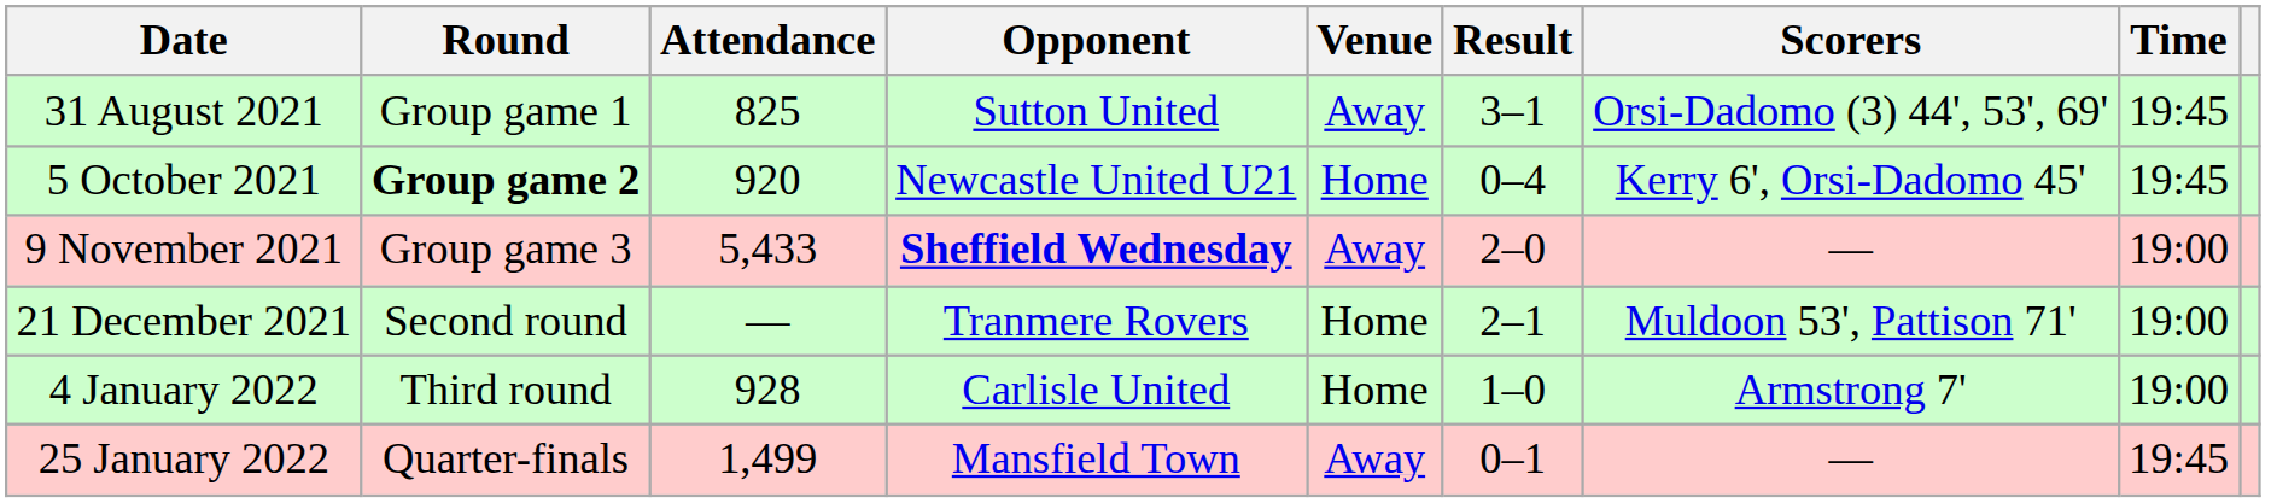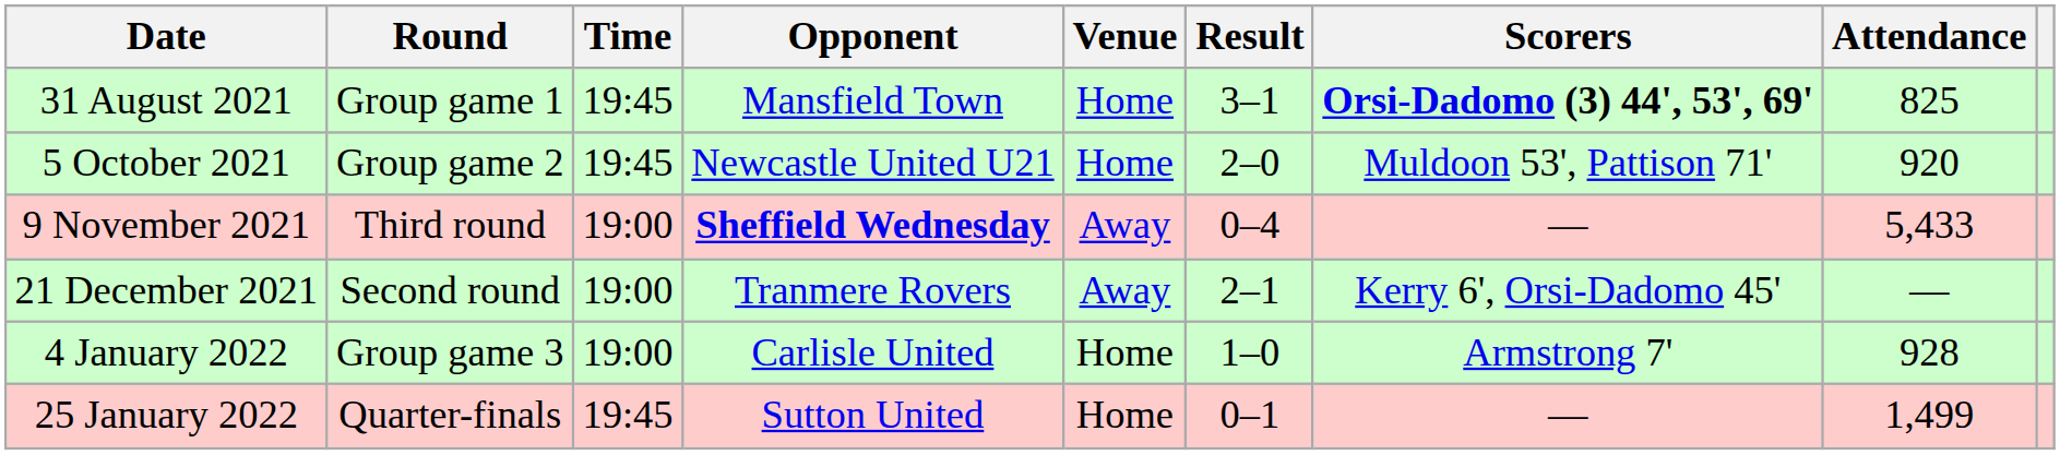columns swapped: Time <-> Attendance
31 August 2021 | Opponent: Sutton United -> Mansfield Town
31 August 2021 | Venue: Away -> Home
31 August 2021 | Scorers: normal -> bold
5 October 2021 | Round: bold -> normal
5 October 2021 | Result: 0–4 -> 2–0
5 October 2021 | Scorers: Kerry 6', Orsi-Dadomo 45' -> Muldoon 53', Pattison 71'
9 November 2021 | Round: Group game 3 -> Third round
9 November 2021 | Result: 2–0 -> 0–4
21 December 2021 | Venue: Home -> Away
21 December 2021 | Scorers: Muldoon 53', Pattison 71' -> Kerry 6', Orsi-Dadomo 45'
4 January 2022 | Round: Third round -> Group game 3
25 January 2022 | Opponent: Mansfield Town -> Sutton United
25 January 2022 | Venue: Away -> Home
